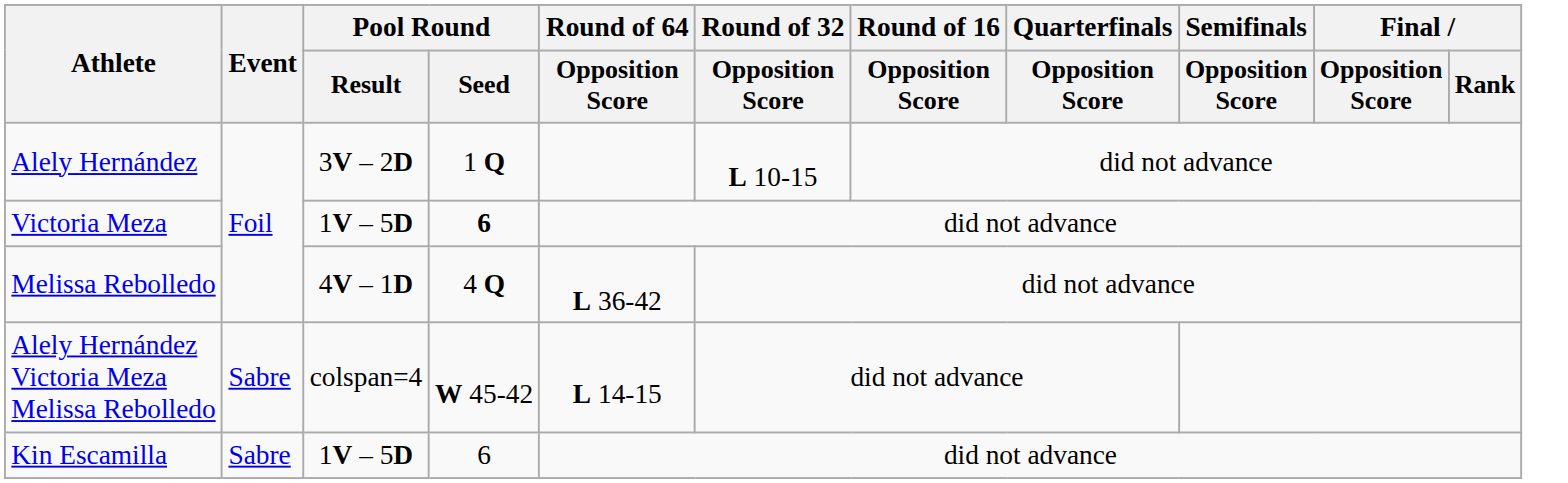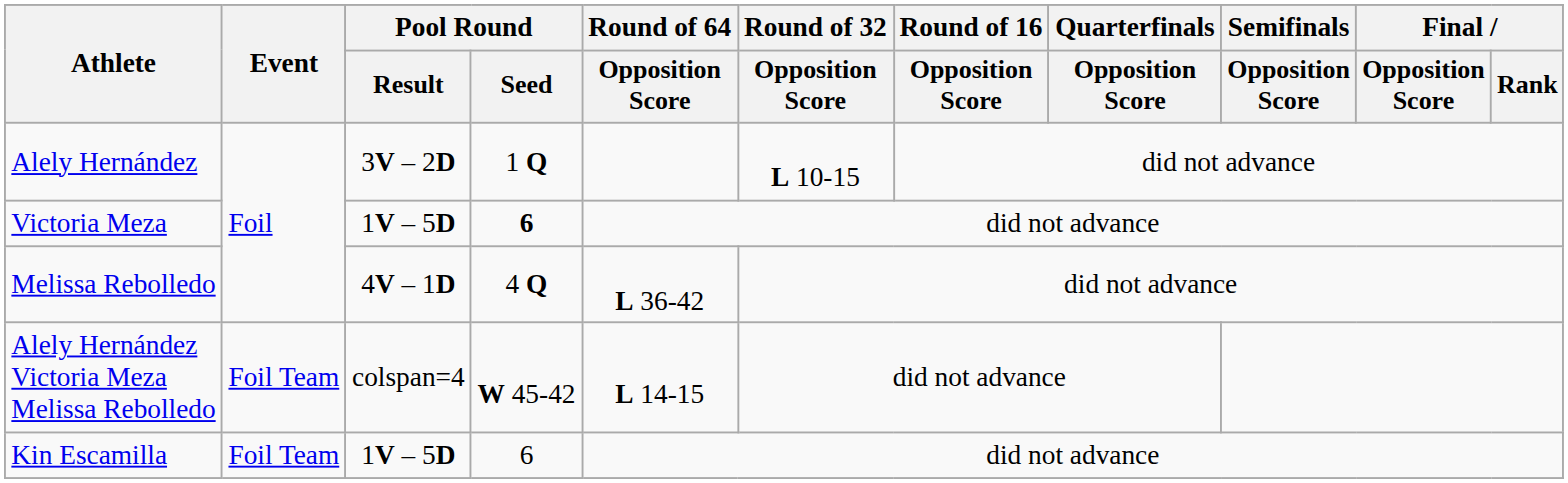Alely Hernández Victoria Meza Melissa Rebolledo | Event: Sabre -> Foil Team
Kin Escamilla | Event: Sabre -> Foil Team
